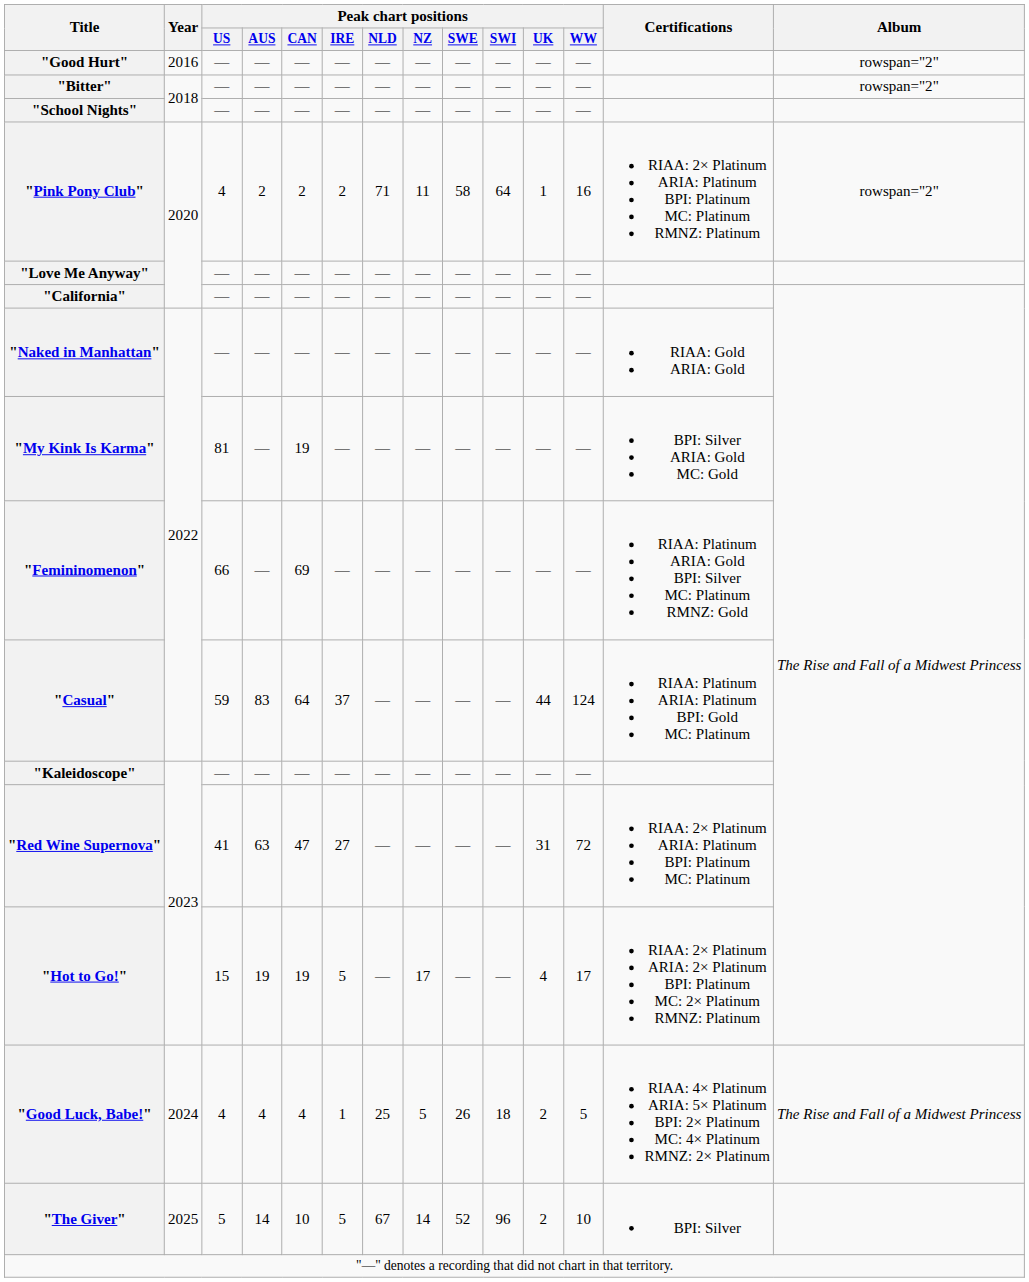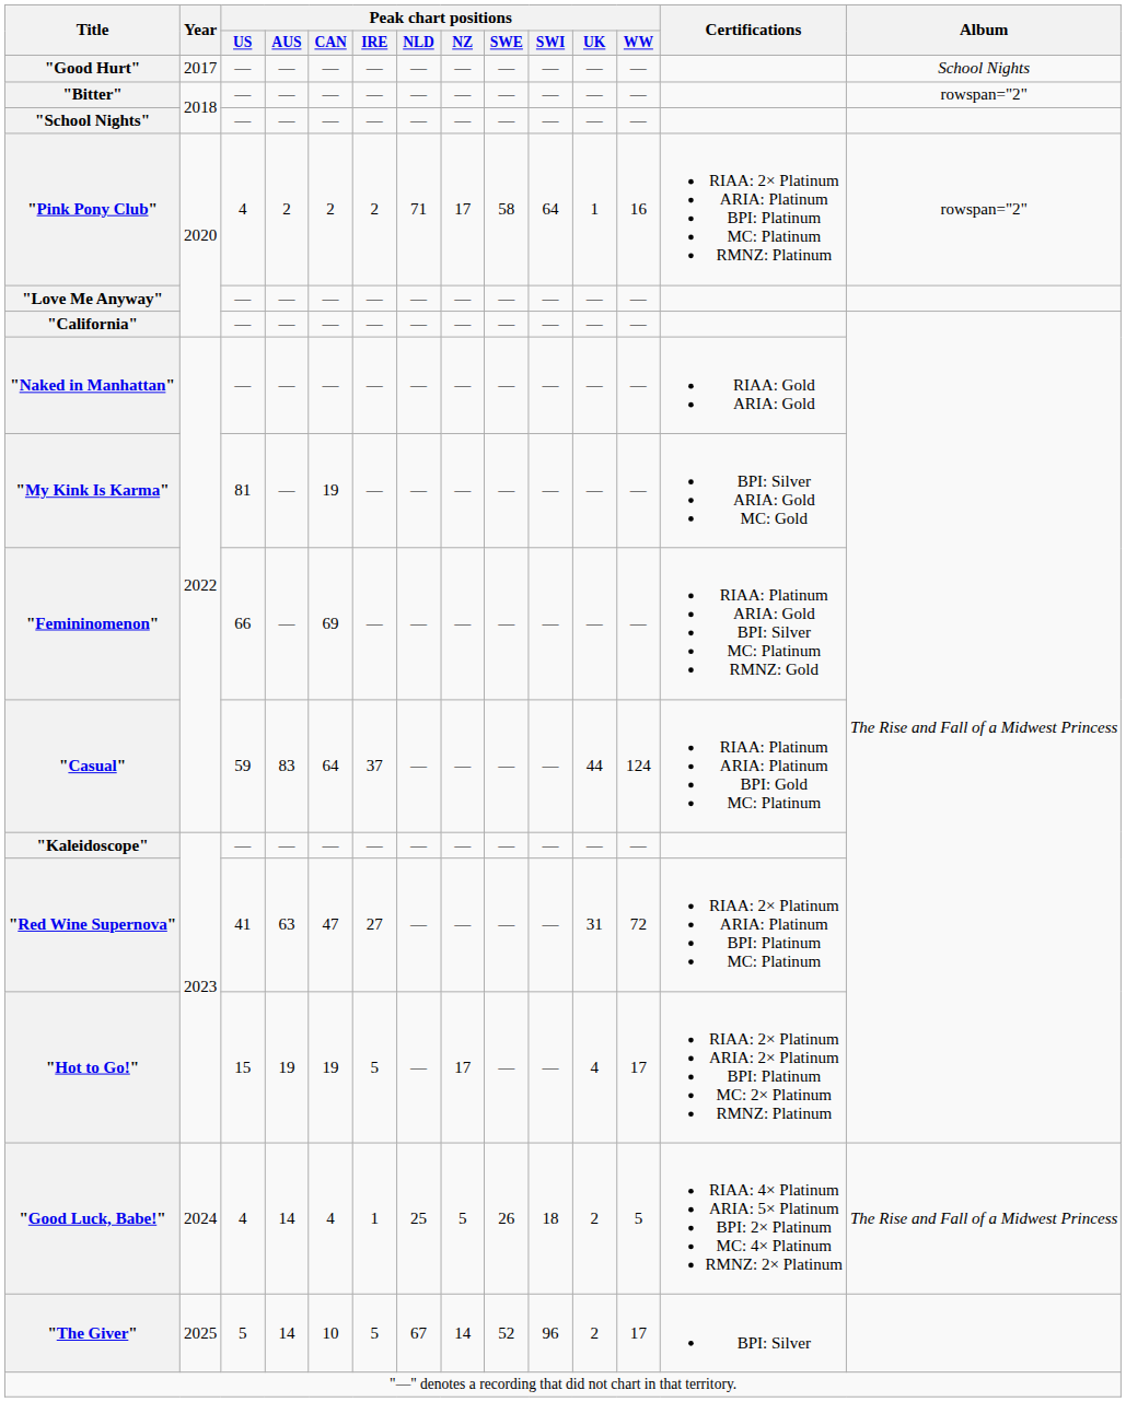"Good Hurt" | Year: 2016 -> 2017
"Good Hurt" | Album: rowspan="2" -> School Nights
"Pink Pony Club" | Peak chart positions / NZ: 11 -> 17
"Good Luck, Babe!" | Peak chart positions / AUS: 4 -> 14
"The Giver" | Peak chart positions / WW: 10 -> 17
